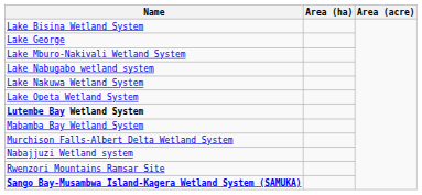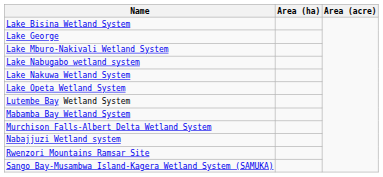Lutembe Bay Wetland System | Name: bold -> normal
Sango Bay-Musambwa Island-Kagera Wetland System (SAMUKA) | Name: bold -> normal
